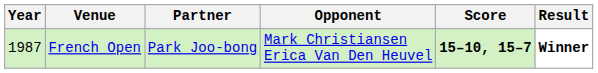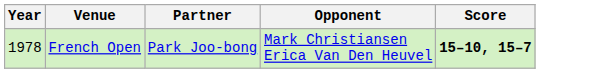- column: Result | Winner
French Open | Year: 1987 -> 1978
